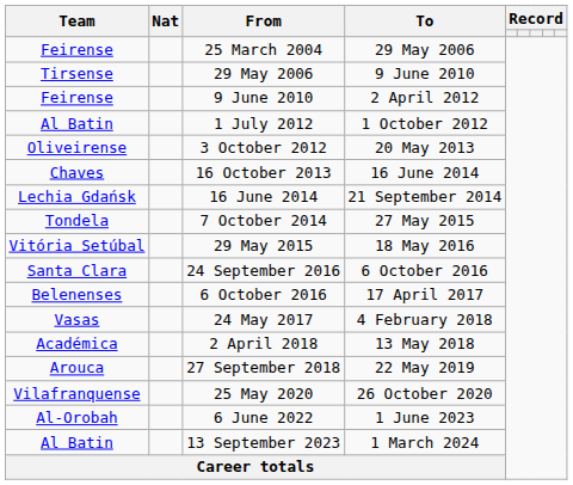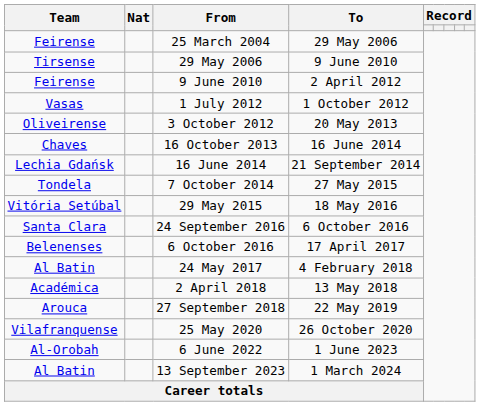1 July 2012 | Team: Al Batin -> Vasas
24 May 2017 | Team: Vasas -> Al Batin
